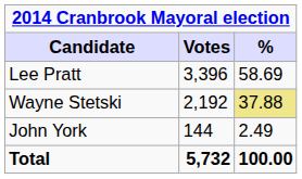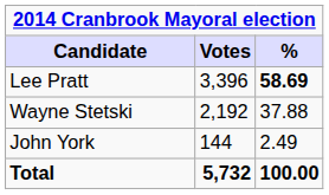Lee Pratt | %: normal -> bold
Wayne Stetski | %: khaki background -> no background
